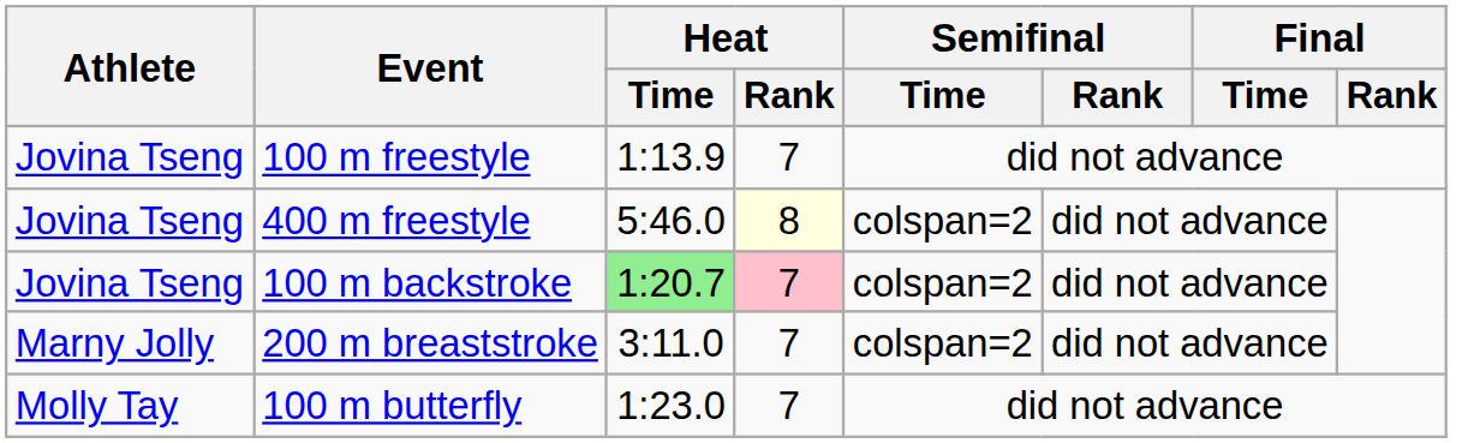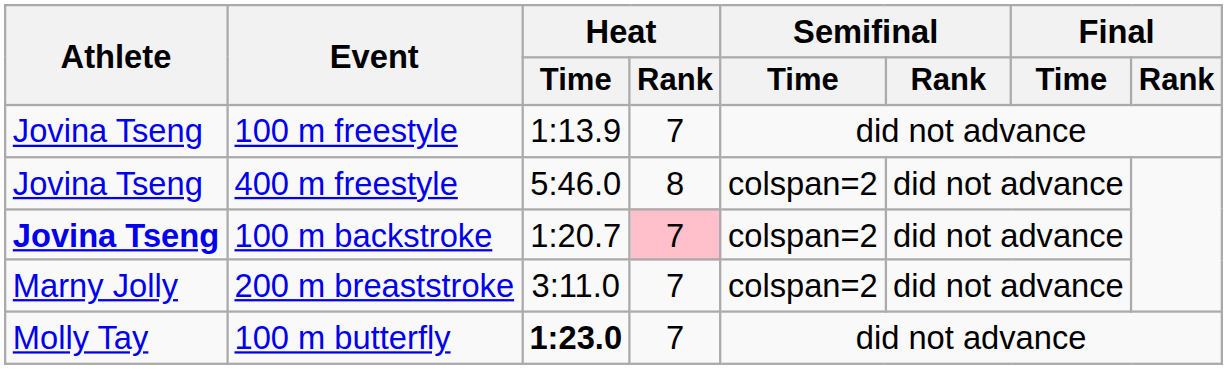400 m freestyle | Heat / Rank: lightyellow background -> no background
100 m backstroke | Athlete: normal -> bold
100 m backstroke | Heat / Time: lightgreen background -> no background
100 m butterfly | Heat / Time: normal -> bold
